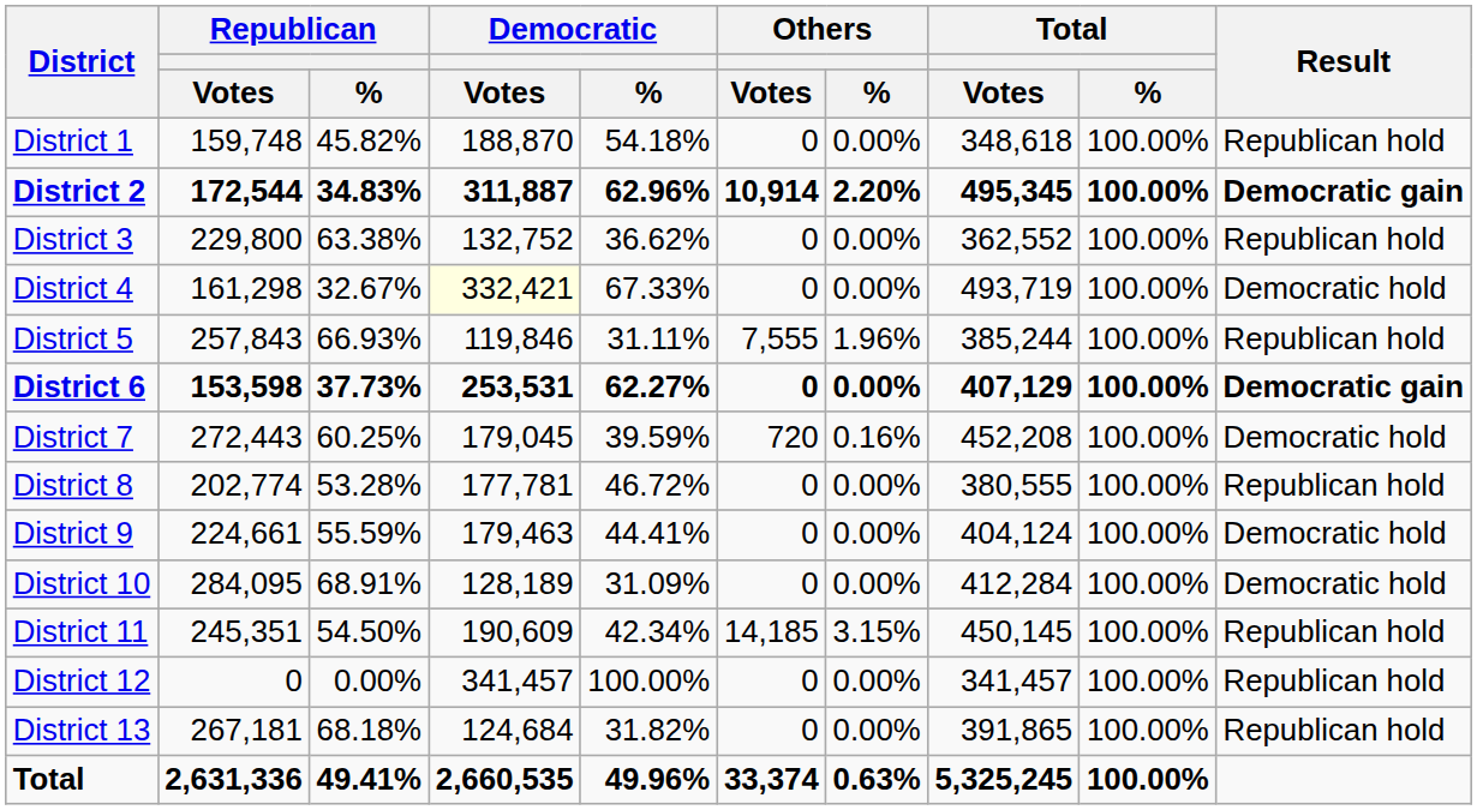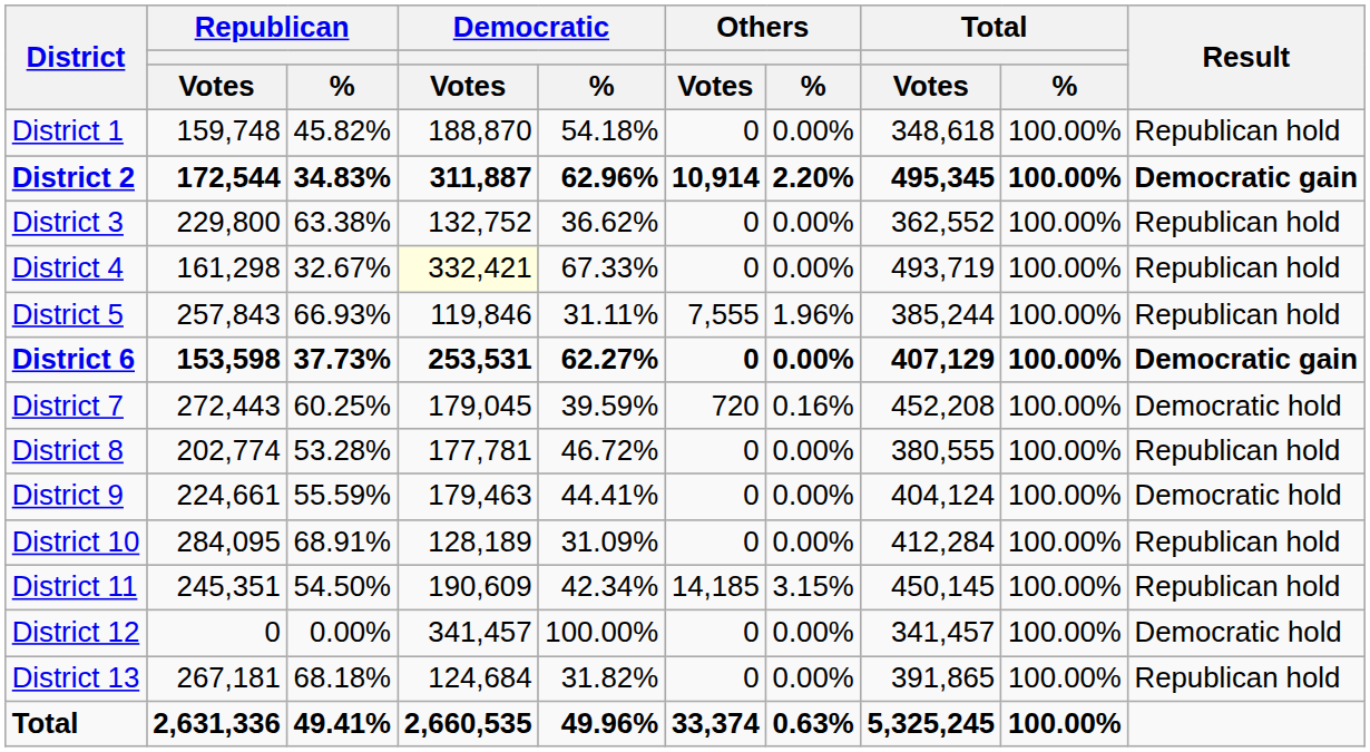District 4 | Result: Democratic hold -> Republican hold
District 10 | Result: Democratic hold -> Republican hold
District 12 | Result: Republican hold -> Democratic hold
